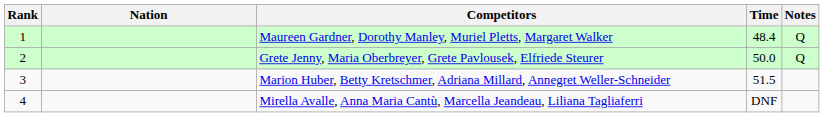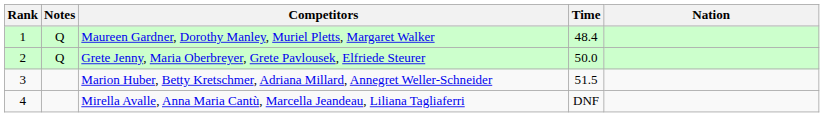columns swapped: Nation <-> Notes
